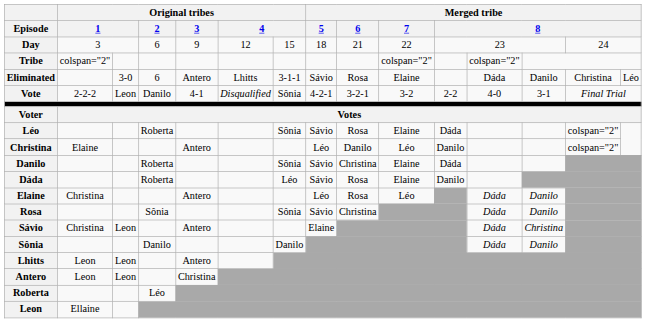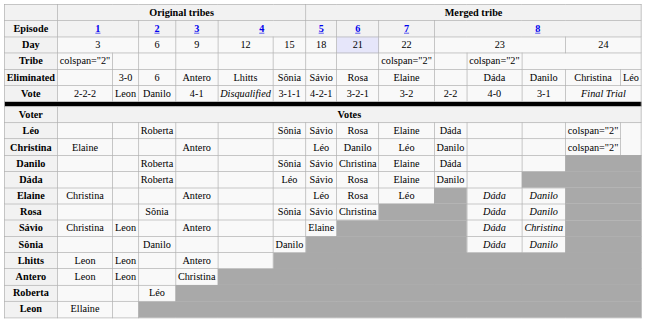Day | Merged tribe / 6: no background -> lavender background
Eliminated | column 7: 3-1-1 -> Sônia
Vote | column 7: Sônia -> 3-1-1
